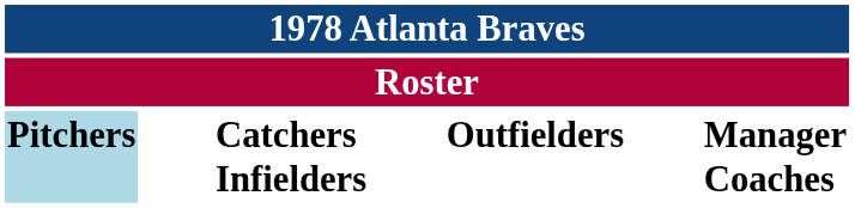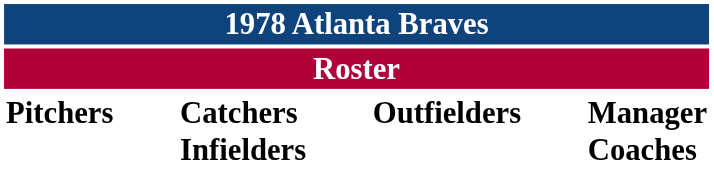Pitchers | column 1: lightblue background -> no background
